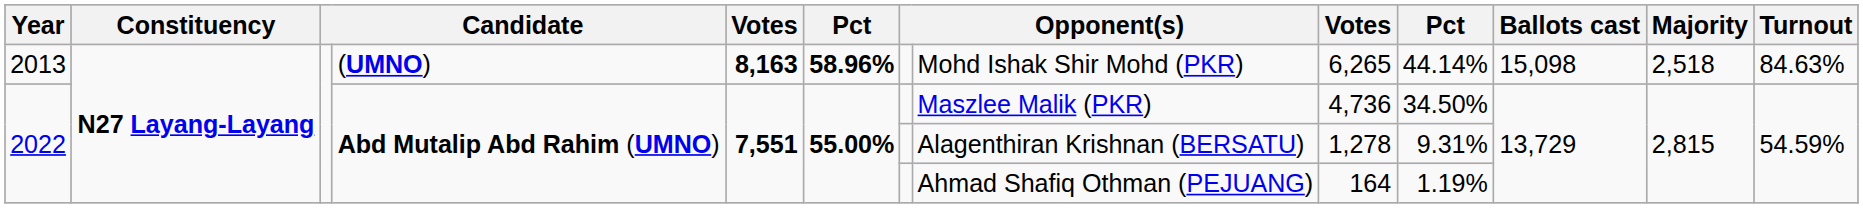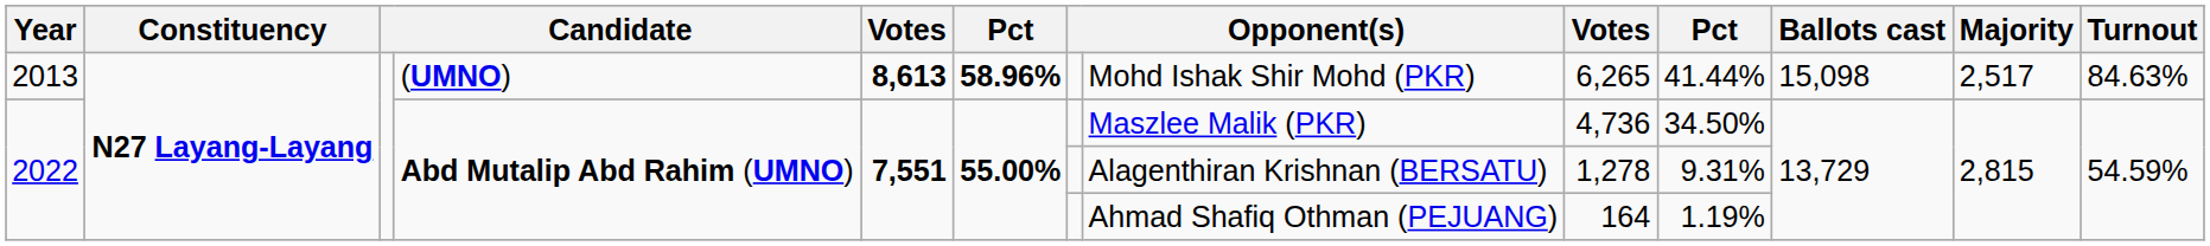2013 | column 5: 8,163 -> 8,613
2013 | column 10: 44.14% -> 41.44%
2013 | Majority: 2,518 -> 2,517
